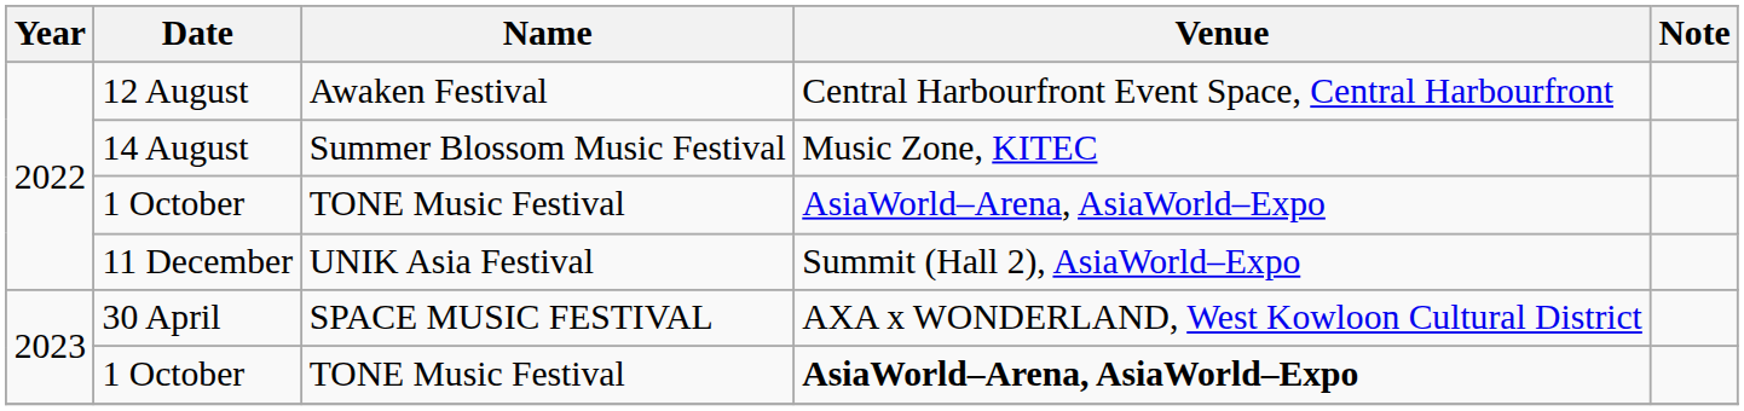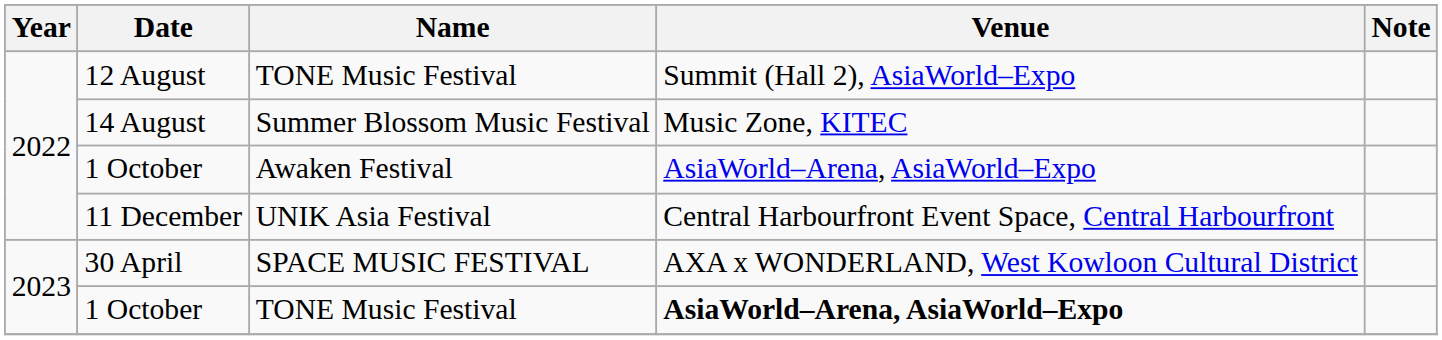12 August | Name: Awaken Festival -> TONE Music Festival
12 August | Venue: Central Harbourfront Event Space, Central Harbourfront -> Summit (Hall 2), AsiaWorld–Expo
2022 / 1 October | Name: TONE Music Festival -> Awaken Festival
11 December | Venue: Summit (Hall 2), AsiaWorld–Expo -> Central Harbourfront Event Space, Central Harbourfront
